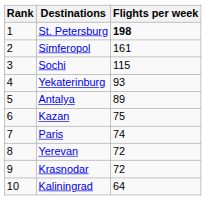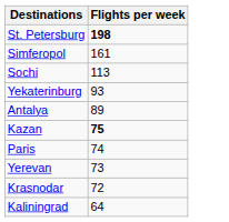- column: Rank | 1 | 2 | 3 | 4 | 5 | 6 | 7 | 8 | 9 | 10
Sochi | Flights per week: 115 -> 113
Kazan | Flights per week: normal -> bold
Yerevan | Flights per week: 72 -> 73
